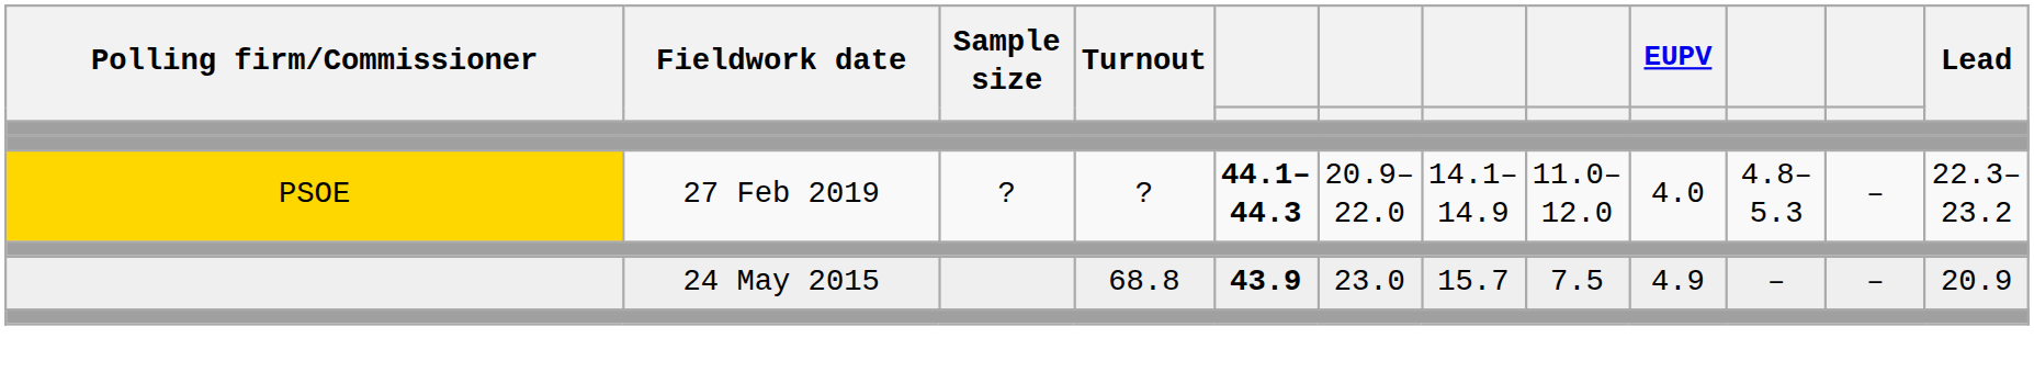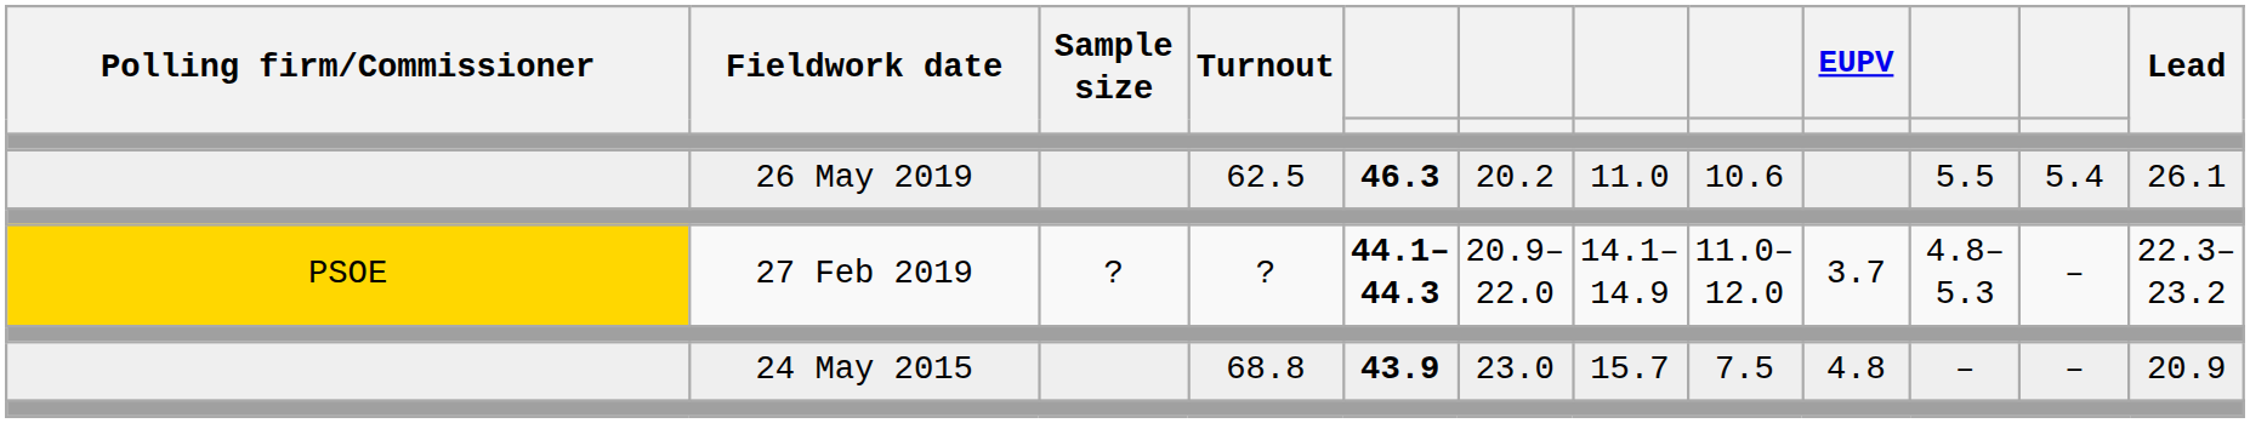+ row: 26 May 2019 | 62.5 | 46.3 | 20.2 | 11.0 | 10.6 | 5.5 | 5.4 | 26.1
27 Feb 2019 | EUPV: 4.0 -> 3.7
24 May 2015 | EUPV: 4.9 -> 4.8
